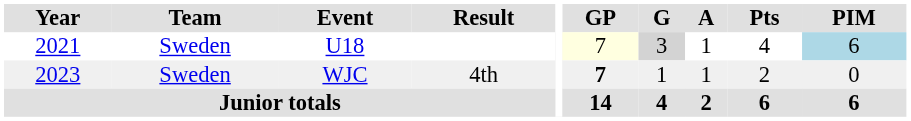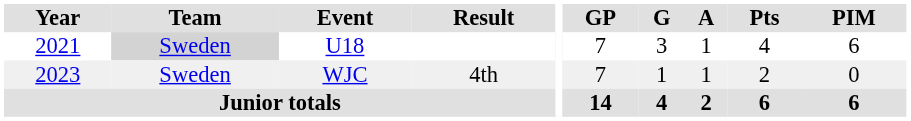U18 | Team: no background -> lightgrey background
U18 | GP: lightyellow background -> no background
U18 | G: lightgrey background -> no background
U18 | PIM: lightblue background -> no background
WJC | GP: bold -> normal
